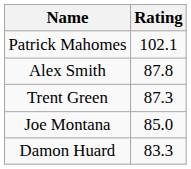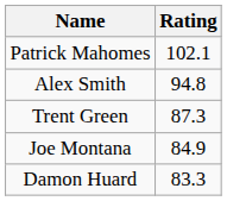Alex Smith | Rating: 87.8 -> 94.8
Joe Montana | Rating: 85.0 -> 84.9
